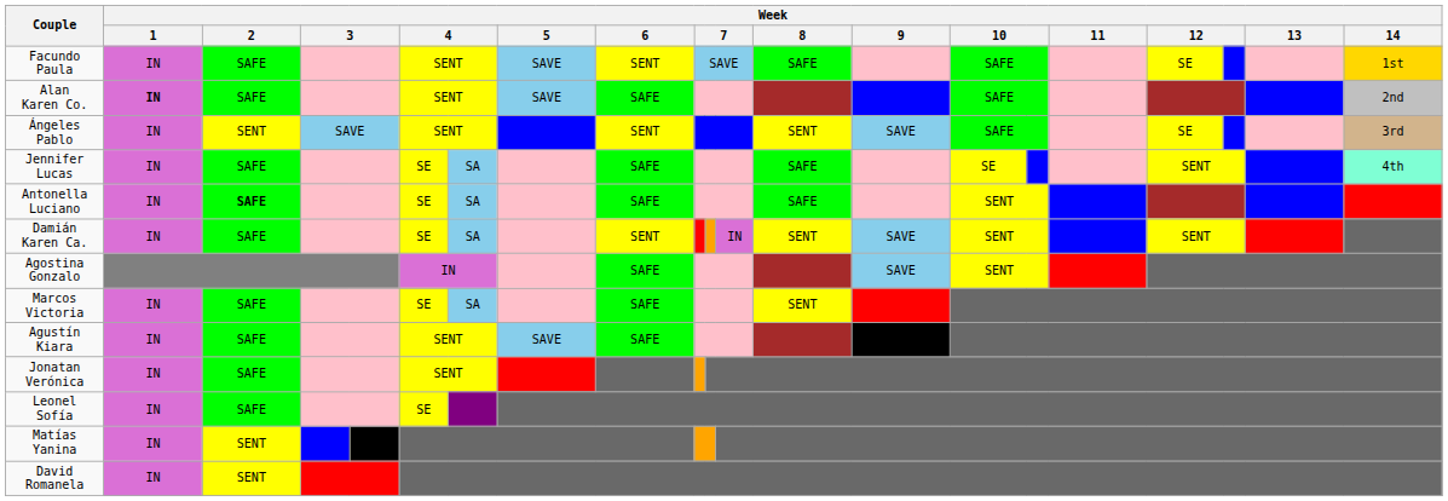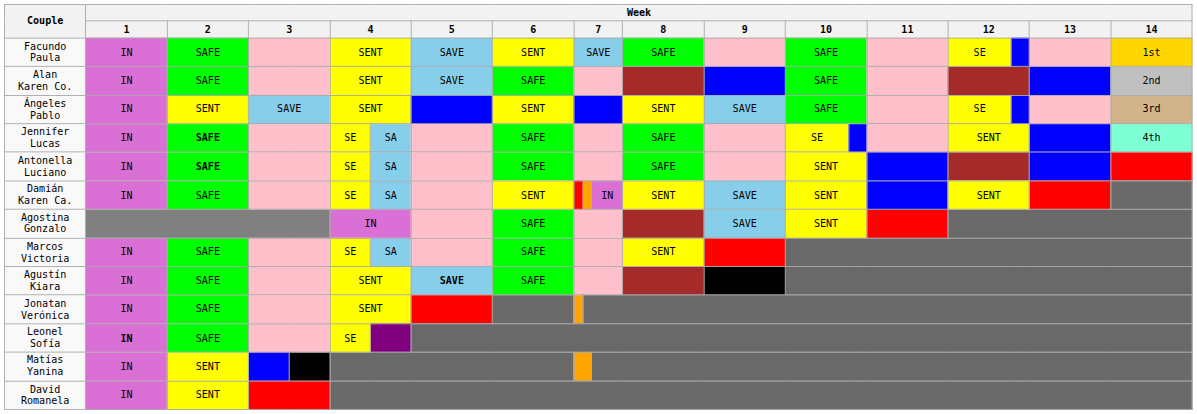Alan Karen Co. | Week / 1: bold -> normal
Jennifer Lucas | Week / 2: normal -> bold
Agustín Kiara | Week / 5: normal -> bold
Leonel Sofía | Week / 1: normal -> bold
